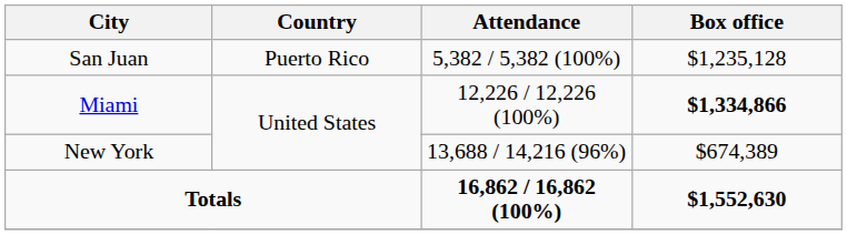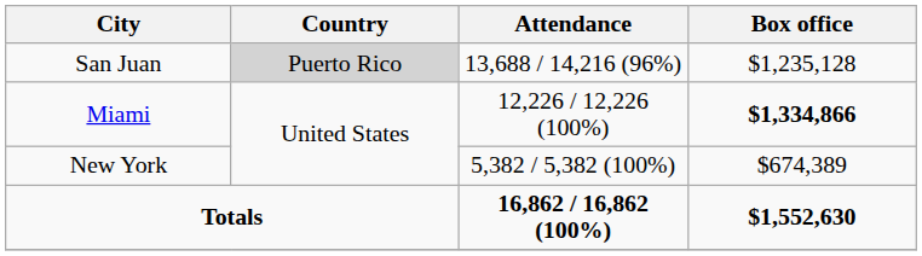San Juan | Country: no background -> lightgrey background
San Juan | Attendance: 5,382 / 5,382 (100%) -> 13,688 / 14,216 (96%)
New York | Attendance: 13,688 / 14,216 (96%) -> 5,382 / 5,382 (100%)
